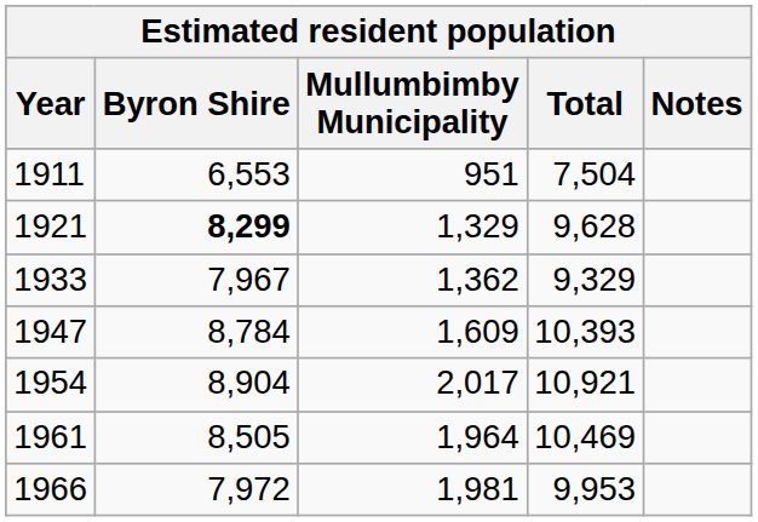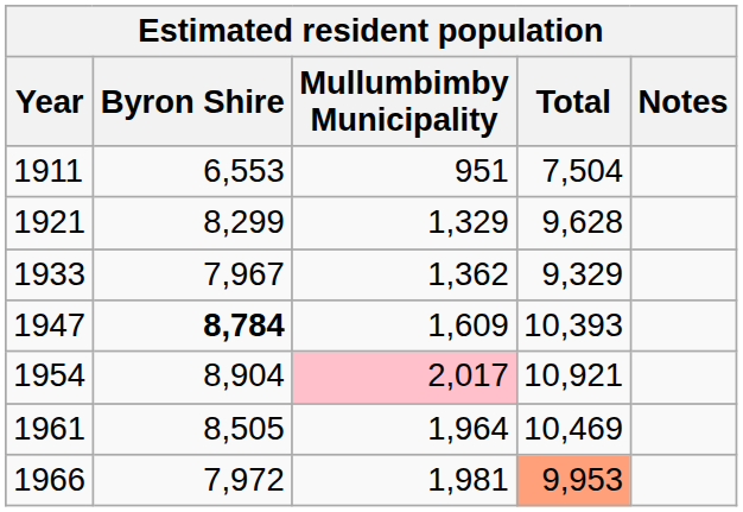1921 | Byron Shire: bold -> normal
1947 | Byron Shire: normal -> bold
1954 | Mullumbimby Municipality: no background -> pink background
1966 | Total: no background -> lightsalmon background
